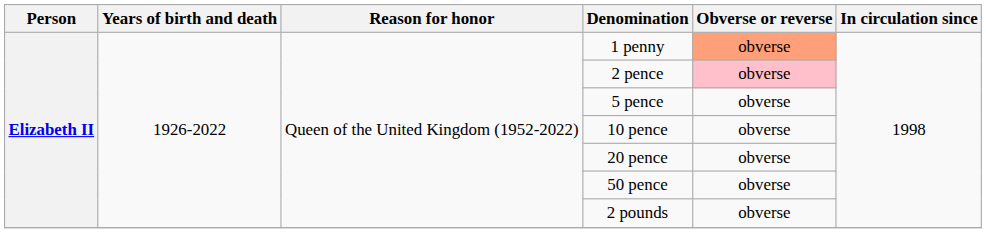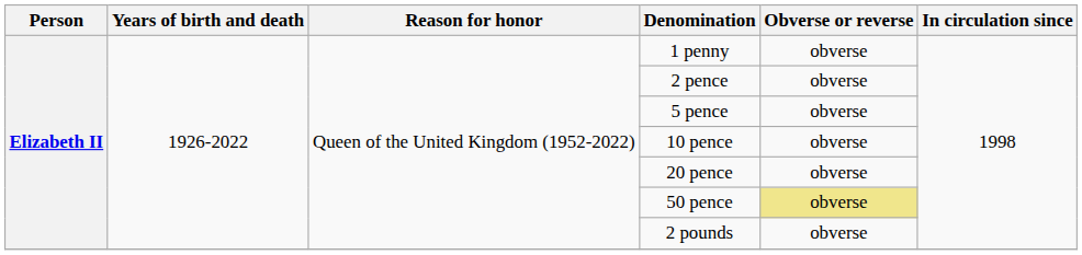1 penny | Obverse or reverse: lightsalmon background -> no background
2 pence | Obverse or reverse: pink background -> no background
50 pence | Obverse or reverse: no background -> khaki background
